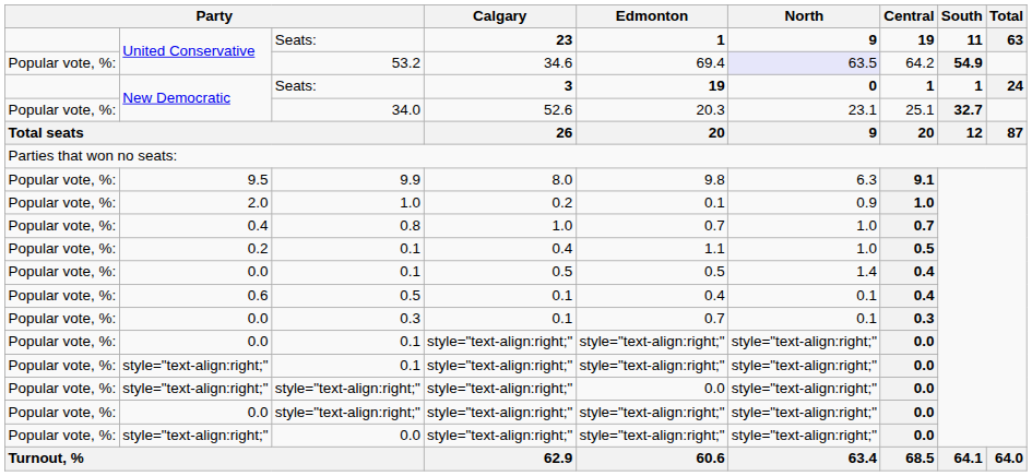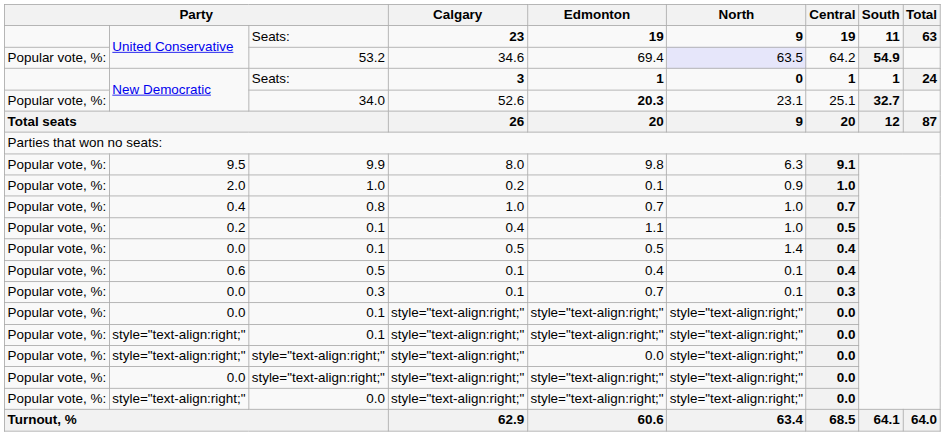United Conservative / Seats: | Edmonton: 1 -> 19
New Democratic / Seats: | Edmonton: 19 -> 1
34.0 | Edmonton: normal -> bold
